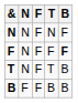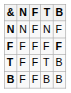row 3 | N: N -> F
row 4 | N: N -> F
